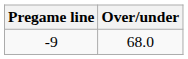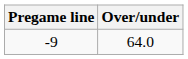-9 | Over/under: 68.0 -> 64.0
